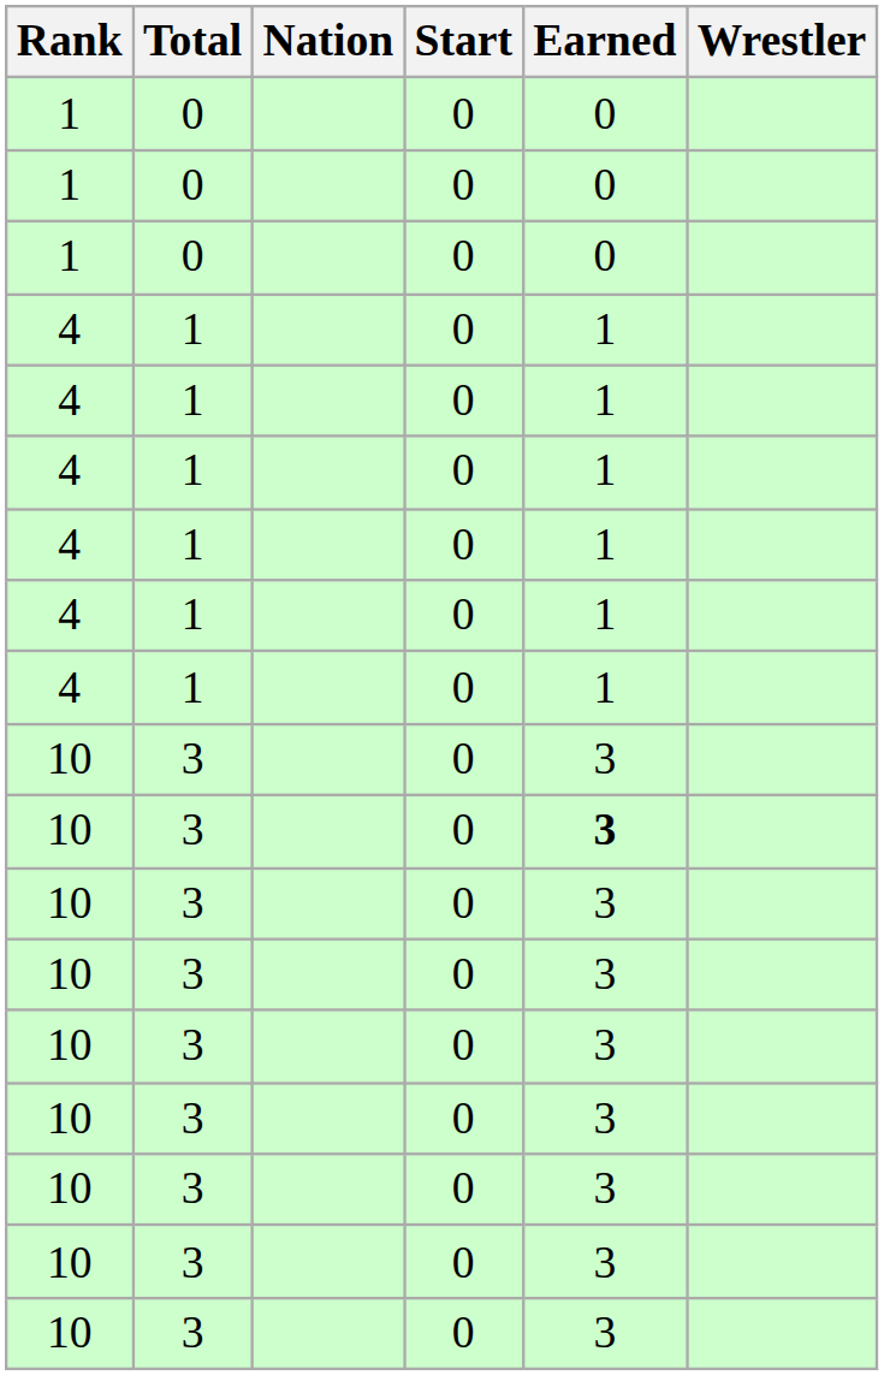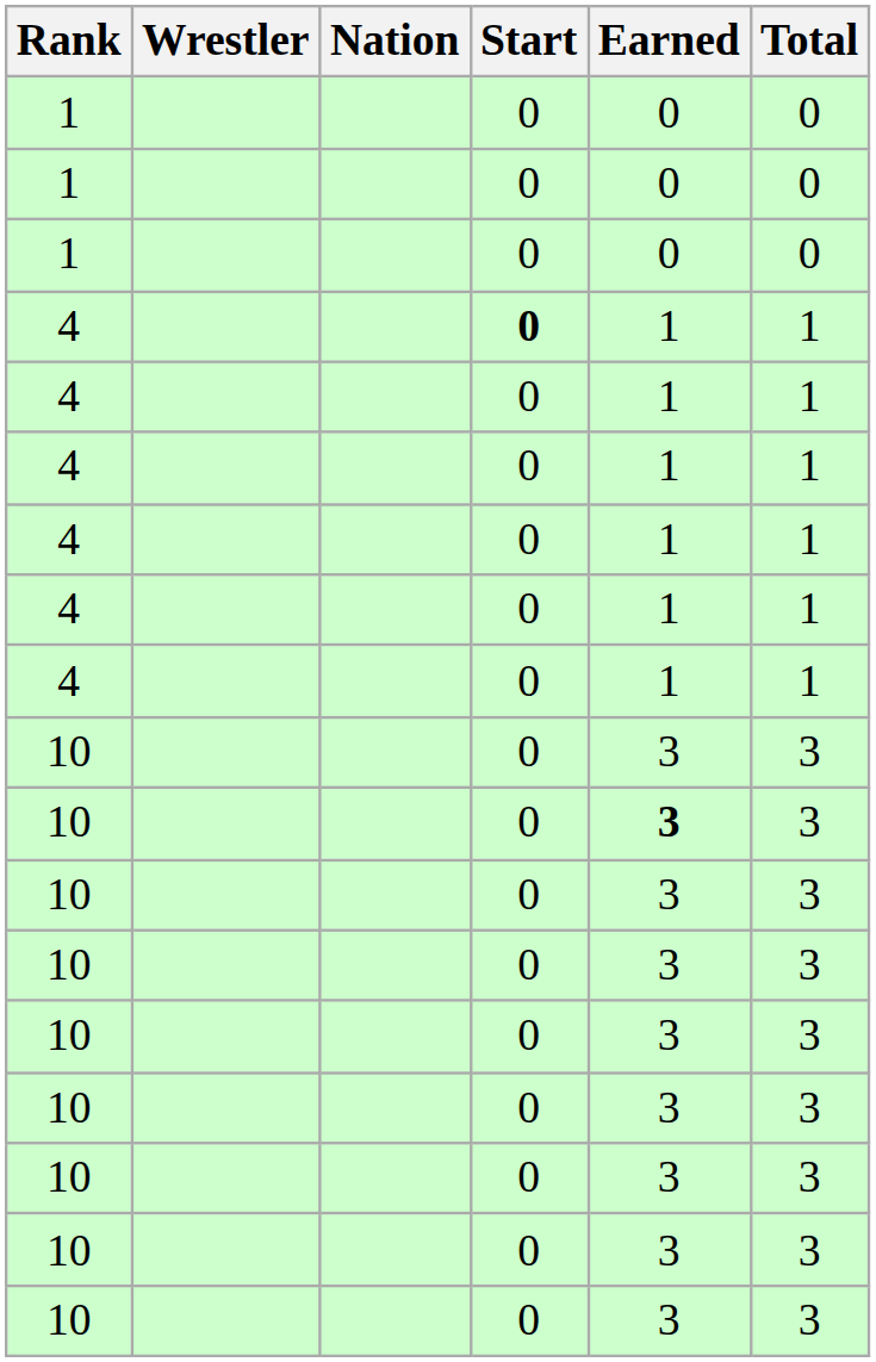columns swapped: Wrestler <-> Total
row 5 | Start: normal -> bold
